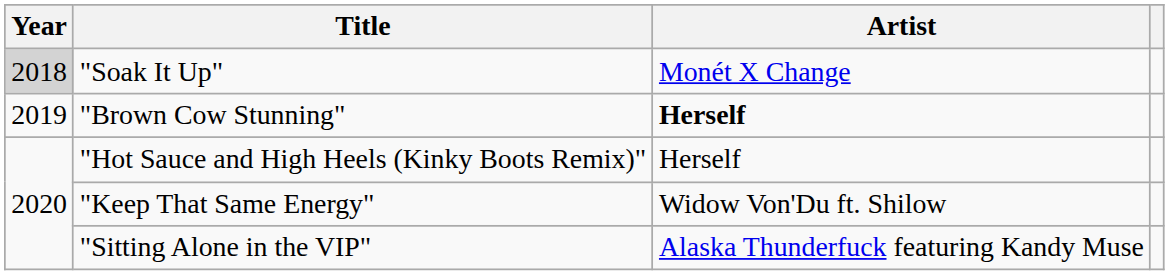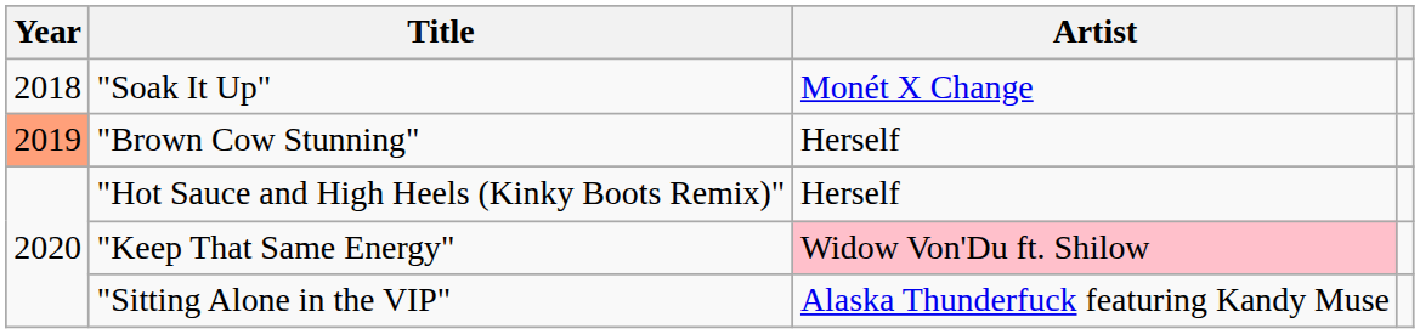"Soak It Up" | Year: lightgrey background -> no background
"Brown Cow Stunning" | Year: no background -> lightsalmon background
"Brown Cow Stunning" | Artist: bold -> normal
"Keep That Same Energy" | Artist: no background -> pink background
